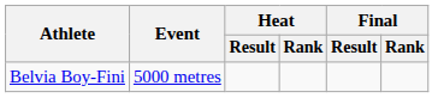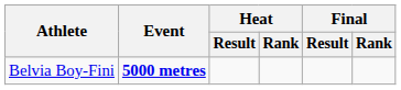Belvia Boy-Fini | Event: normal -> bold
